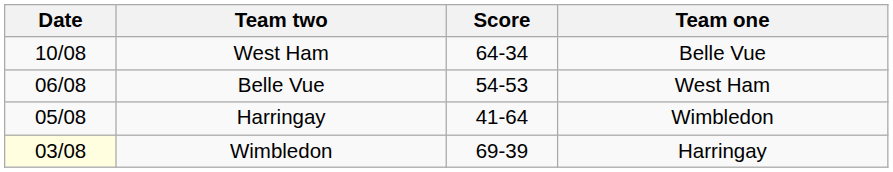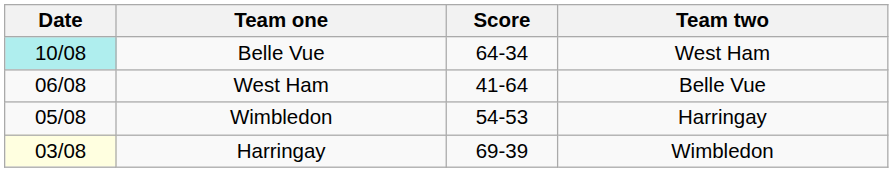columns swapped: Team one <-> Team two
row 2 | Date: no background -> paleturquoise background
row 3 | Score: 54-53 -> 41-64
row 4 | Score: 41-64 -> 54-53
